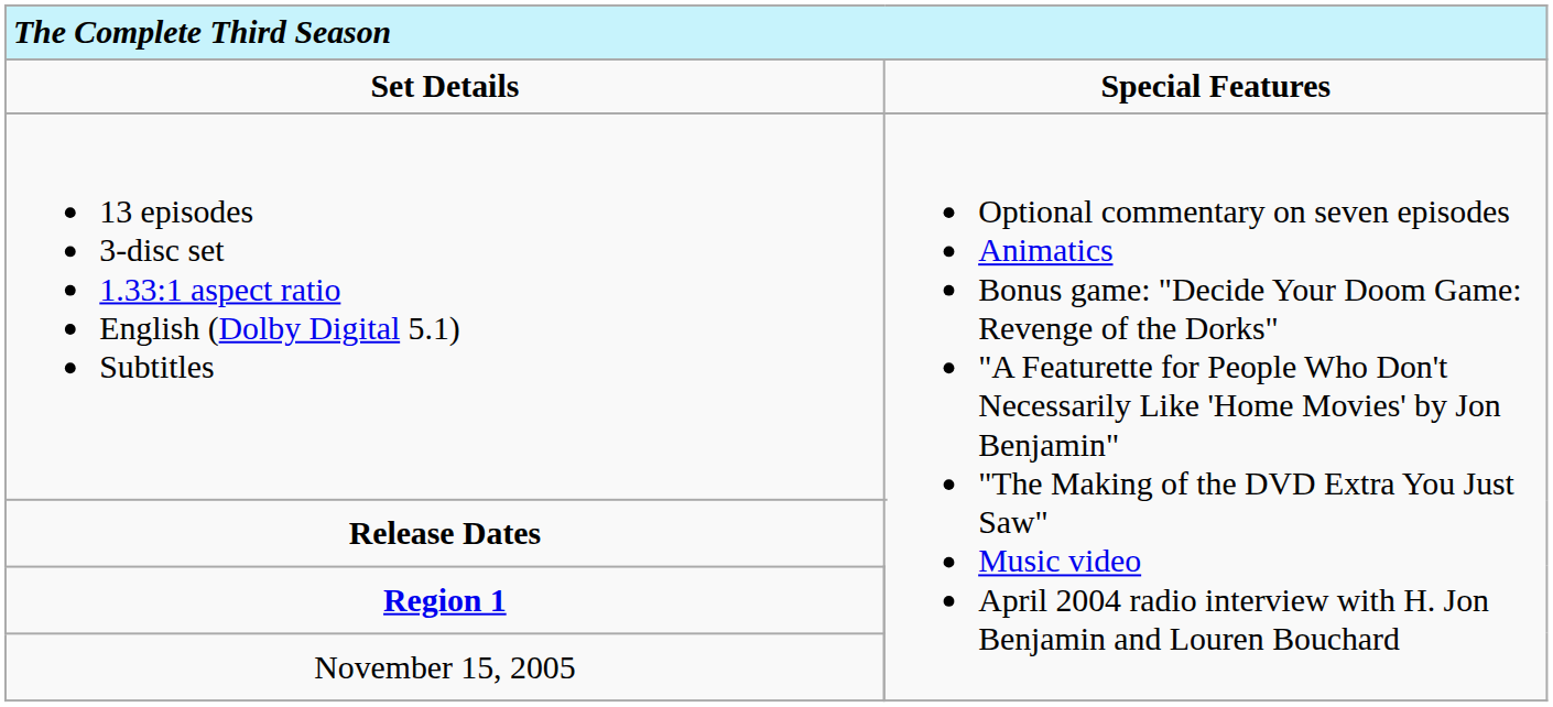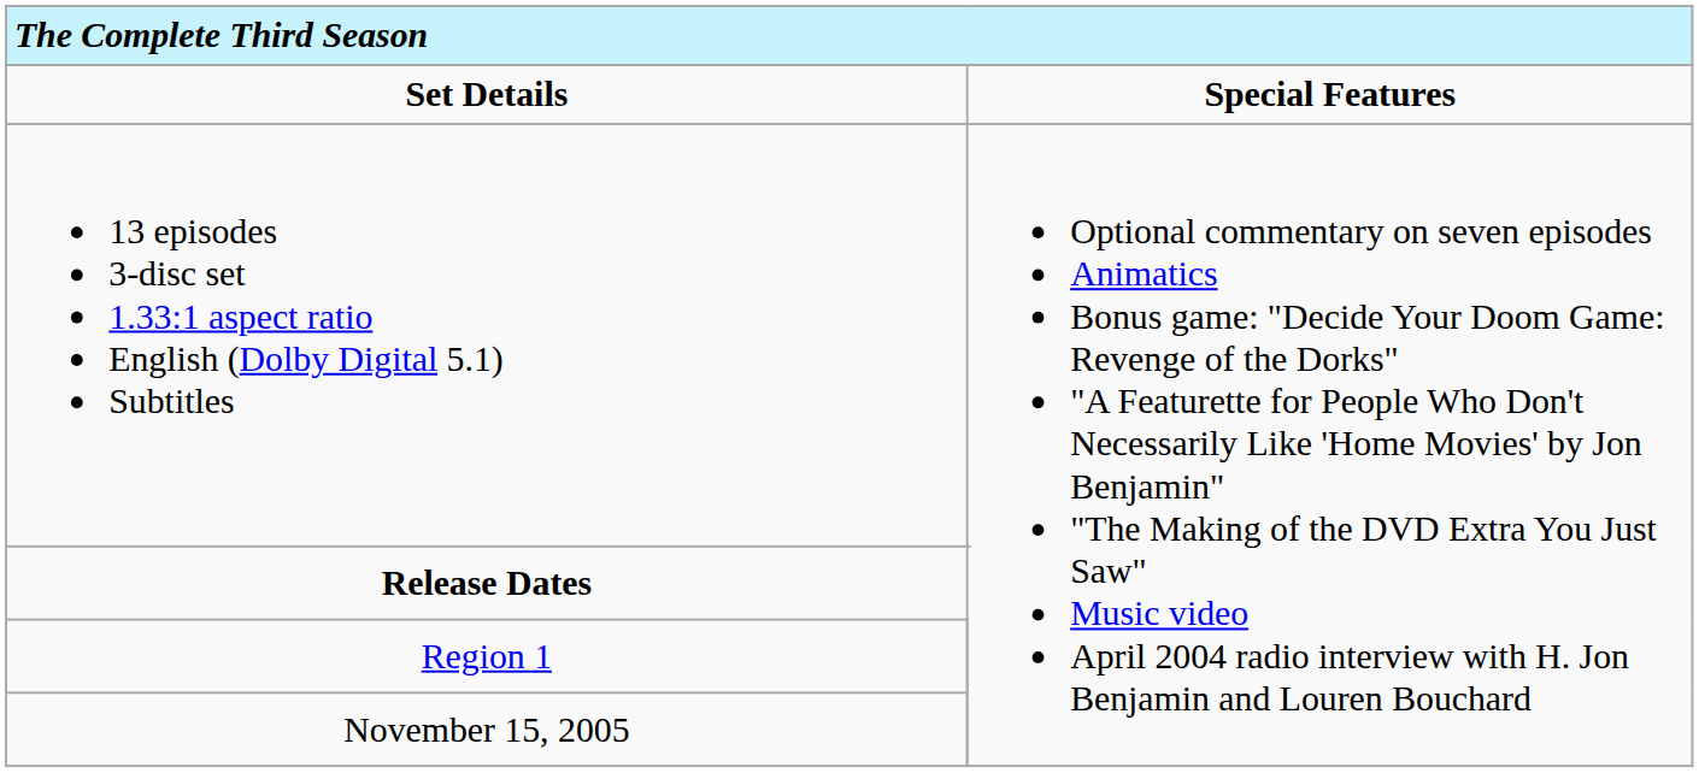Region 1 | column 1: bold -> normal
